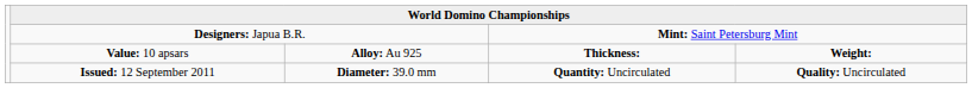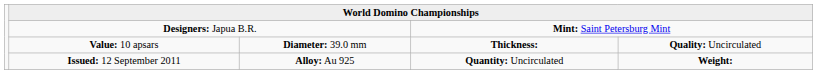Value: 10 apsars | column 3: Alloy: Au 925 -> Diameter: 39.0 mm
Value: 10 apsars | column 5: Weight: -> Quality: Uncirculated
Issued: 12 September 2011 | column 3: Diameter: 39.0 mm -> Alloy: Au 925
Issued: 12 September 2011 | column 5: Quality: Uncirculated -> Weight:
